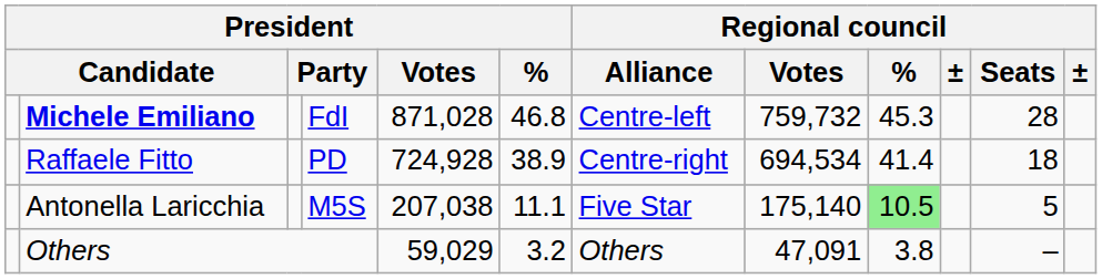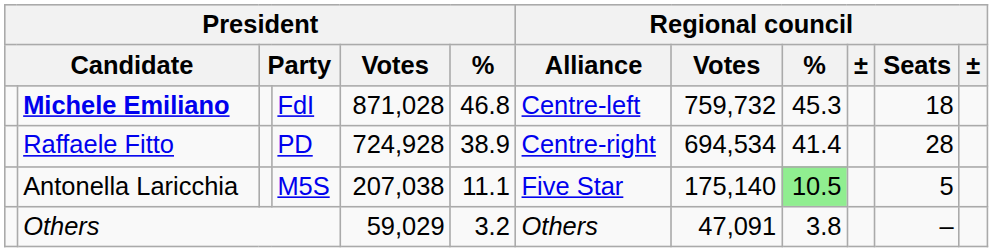Michele Emiliano | Regional council / Seats: 28 -> 18
Raffaele Fitto | Regional council / Seats: 18 -> 28
